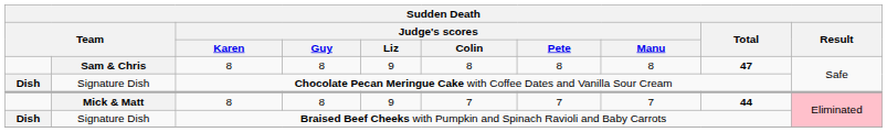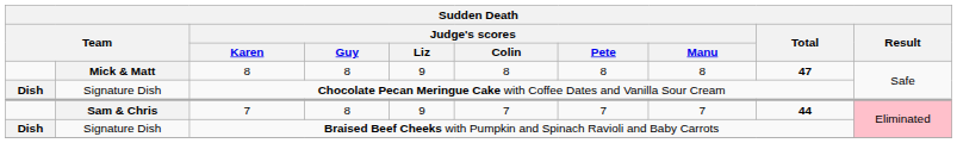row 4 | column 2: Sam & Chris -> Mick & Matt
row 6 | column 2: Mick & Matt -> Sam & Chris
row 6 | Judge's scores / Karen: 8 -> 7
